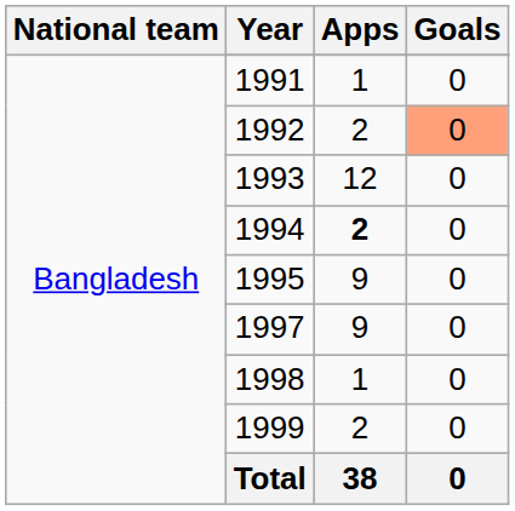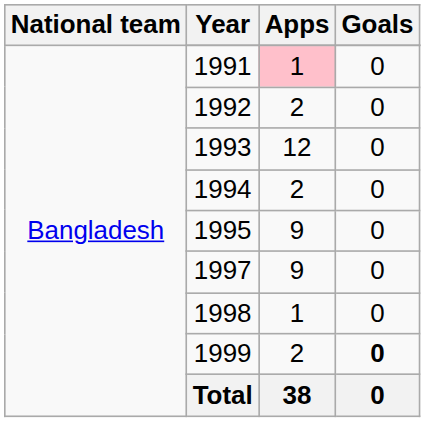1991 | Apps: no background -> pink background
1992 | Goals: lightsalmon background -> no background
1994 | Apps: bold -> normal
1999 | Goals: normal -> bold
